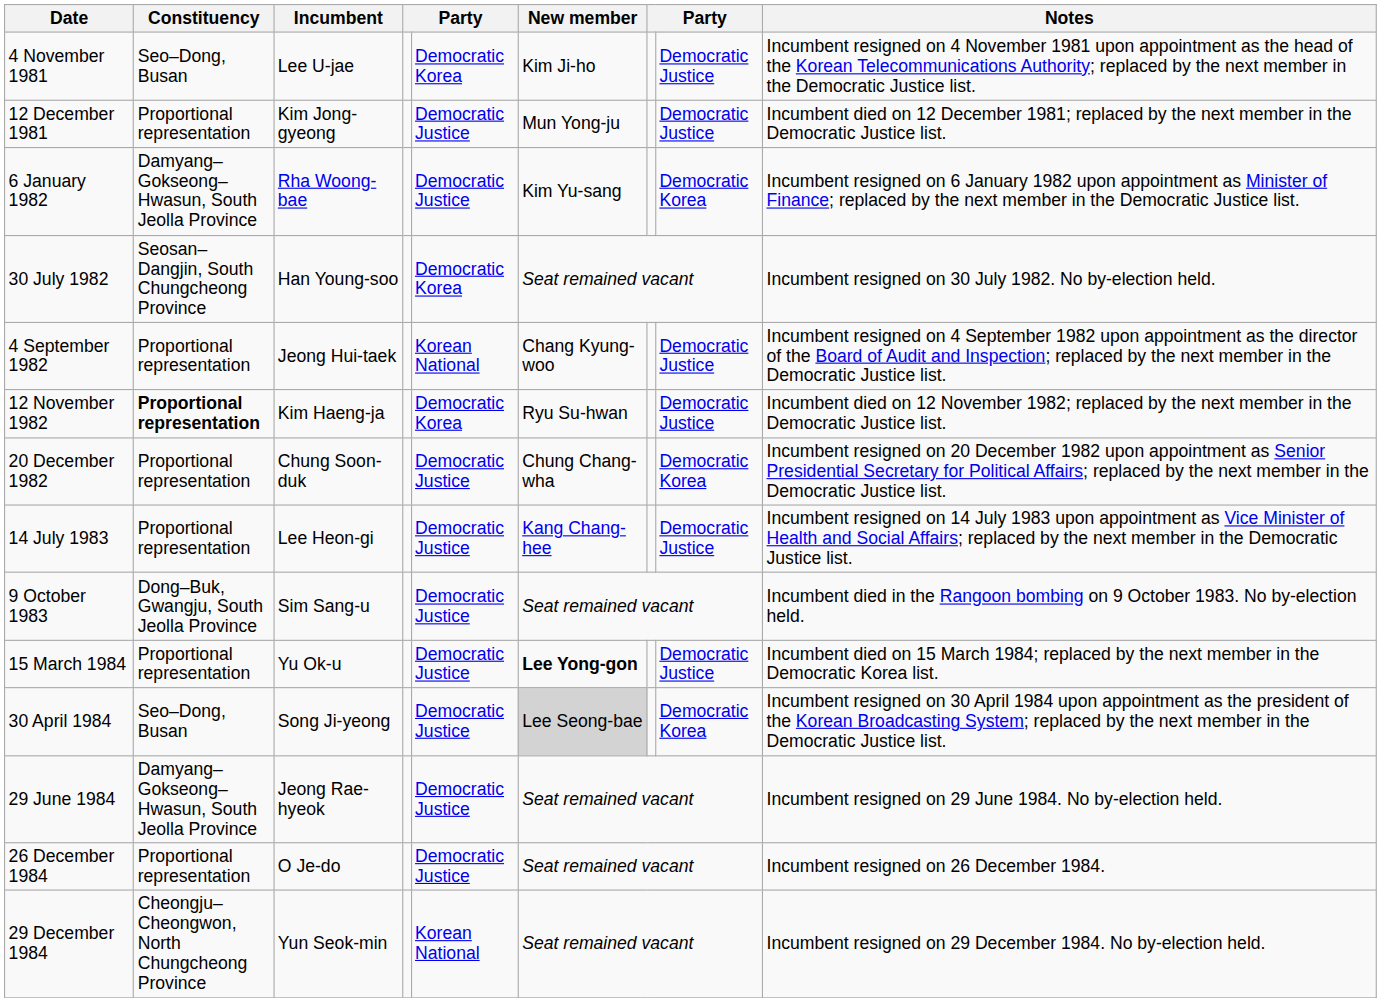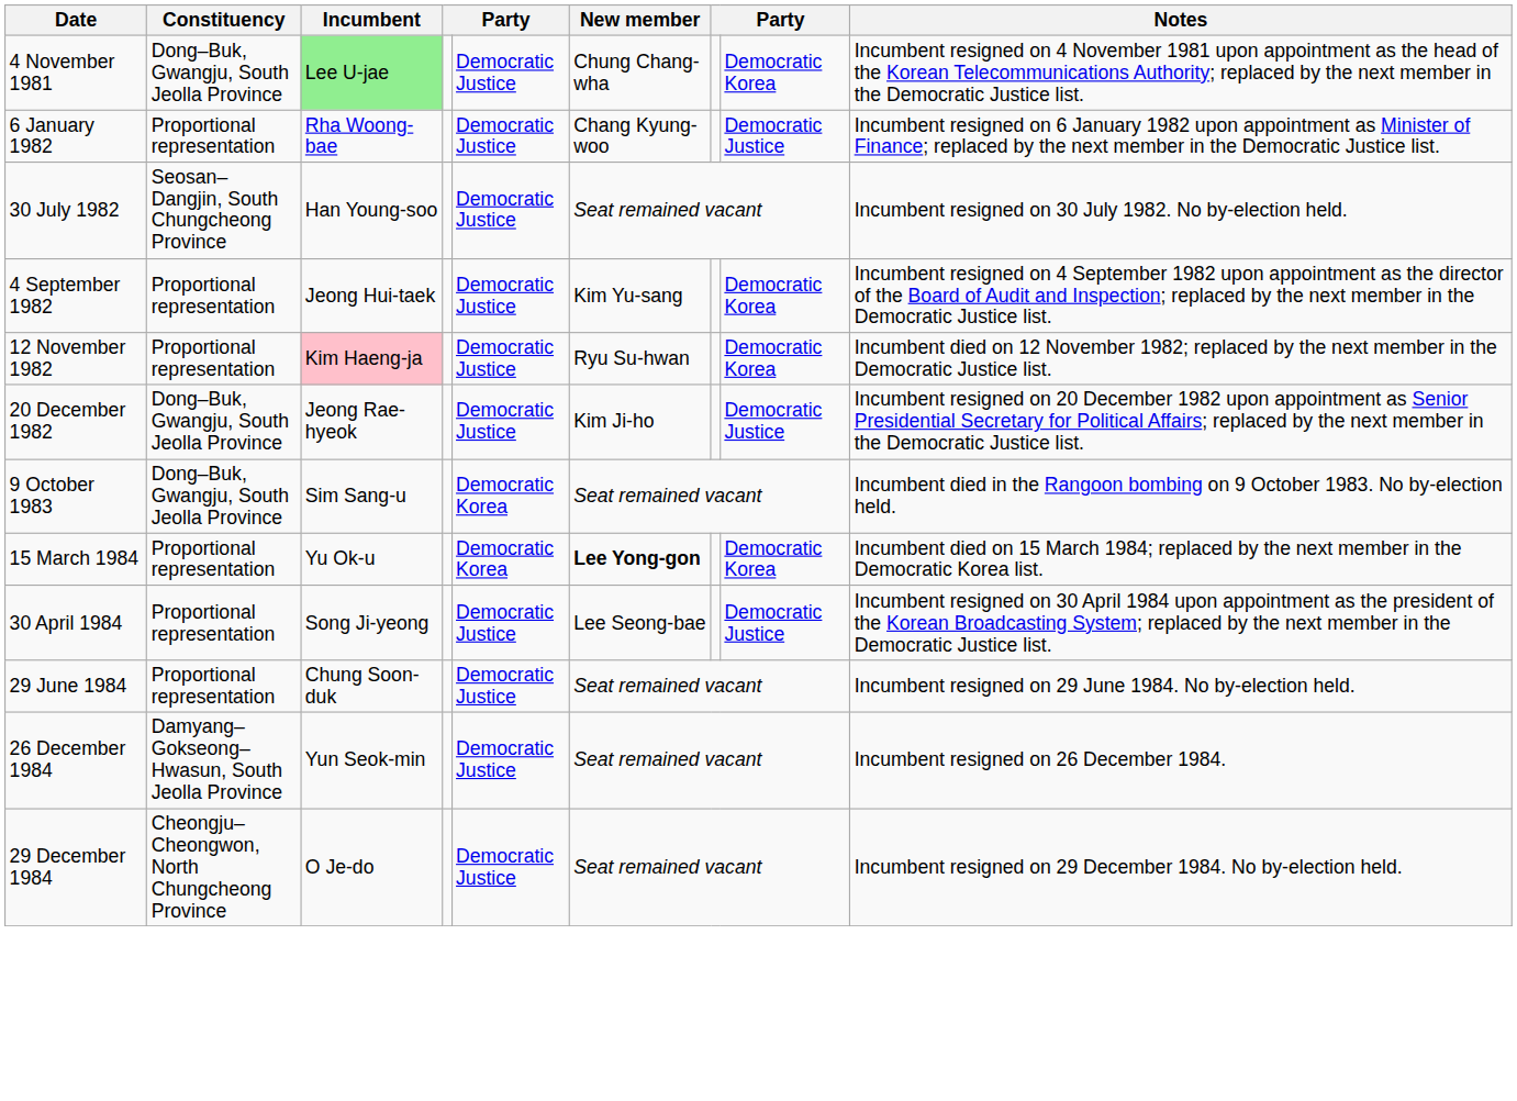4 November 1981 | Constituency: Seo–Dong, Busan -> Dong–Buk, Gwangju, South Jeolla Province
4 November 1981 | Incumbent: no background -> lightgreen background
4 November 1981 | column 5: Democratic Korea -> Democratic Justice
4 November 1981 | New member: Kim Ji-ho -> Chung Chang-wha
4 November 1981 | column 8: Democratic Justice -> Democratic Korea
- row: 12 December 1981 | Proportional representation | Kim Jong-gyeong | Democratic Justice | Mun Yong-ju | Democratic Justice | Incumbent died on 12 December 1981; replaced by the next member in the Democratic Justice list.
6 January 1982 | Constituency: Damyang–Gokseong–Hwasun, South Jeolla Province -> Proportional representation
6 January 1982 | New member: Kim Yu-sang -> Chang Kyung-woo
6 January 1982 | column 8: Democratic Korea -> Democratic Justice
30 July 1982 | column 5: Democratic Korea -> Democratic Justice
4 September 1982 | column 5: Korean National -> Democratic Justice
4 September 1982 | New member: Chang Kyung-woo -> Kim Yu-sang
4 September 1982 | column 8: Democratic Justice -> Democratic Korea
12 November 1982 | Constituency: bold -> normal
12 November 1982 | Incumbent: no background -> pink background
12 November 1982 | column 5: Democratic Korea -> Democratic Justice
12 November 1982 | column 8: Democratic Justice -> Democratic Korea
20 December 1982 | Constituency: Proportional representation -> Dong–Buk, Gwangju, South Jeolla Province
20 December 1982 | Incumbent: Chung Soon-duk -> Jeong Rae-hyeok
20 December 1982 | New member: Chung Chang-wha -> Kim Ji-ho
20 December 1982 | column 8: Democratic Korea -> Democratic Justice
- row: 14 July 1983 | Proportional representation | Lee Heon-gi | Democratic Justice | Kang Chang-hee | Democratic Justice | Incumbent resigned on 14 July 1983 upon appointment as Vice Minister of Health and Social Affairs; replaced by the next member in the Democratic Justice list.
9 October 1983 | column 5: Democratic Justice -> Democratic Korea
15 March 1984 | column 5: Democratic Justice -> Democratic Korea
15 March 1984 | column 8: Democratic Justice -> Democratic Korea
30 April 1984 | Constituency: Seo–Dong, Busan -> Proportional representation
30 April 1984 | New member: lightgrey background -> no background
30 April 1984 | column 8: Democratic Korea -> Democratic Justice
29 June 1984 | Constituency: Damyang–Gokseong–Hwasun, South Jeolla Province -> Proportional representation
29 June 1984 | Incumbent: Jeong Rae-hyeok -> Chung Soon-duk
26 December 1984 | Constituency: Proportional representation -> Damyang–Gokseong–Hwasun, South Jeolla Province
26 December 1984 | Incumbent: O Je-do -> Yun Seok-min
29 December 1984 | Incumbent: Yun Seok-min -> O Je-do
29 December 1984 | column 5: Korean National -> Democratic Justice
